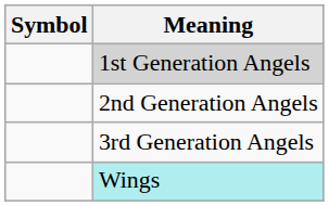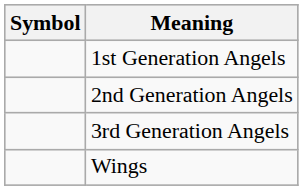1st Generation Angels | Meaning: lightgrey background -> no background
Wings | Meaning: paleturquoise background -> no background
